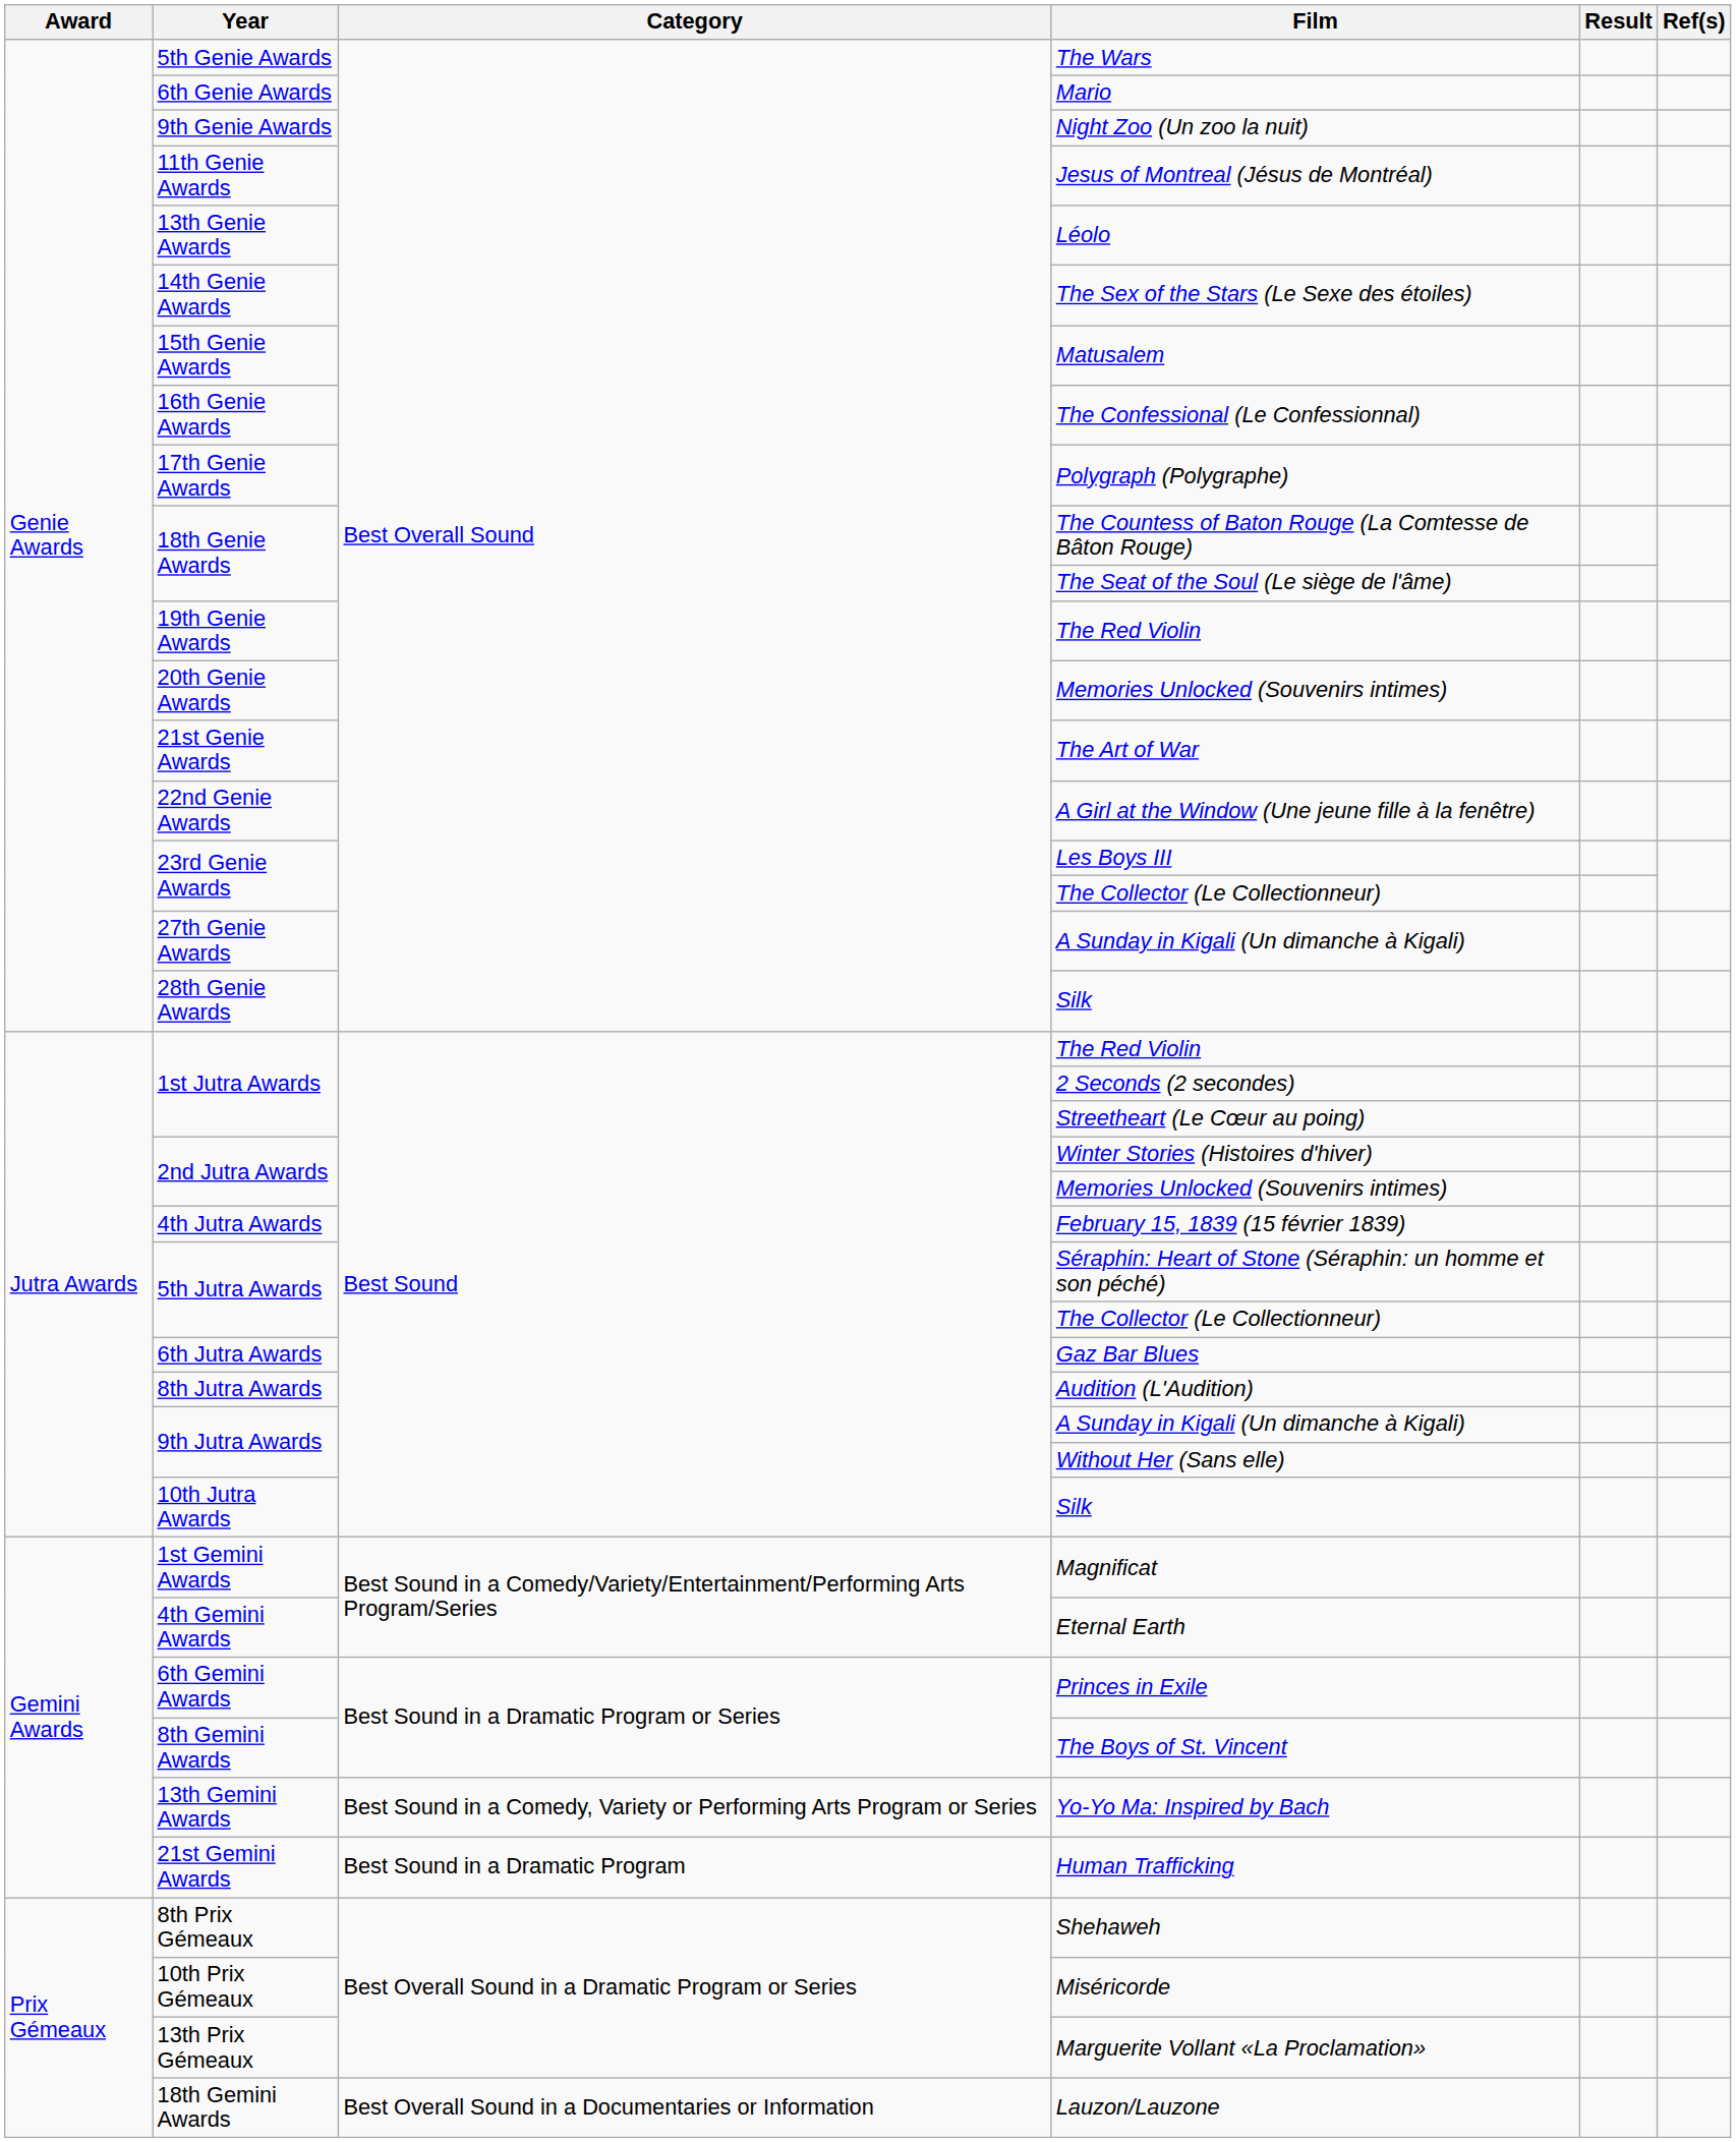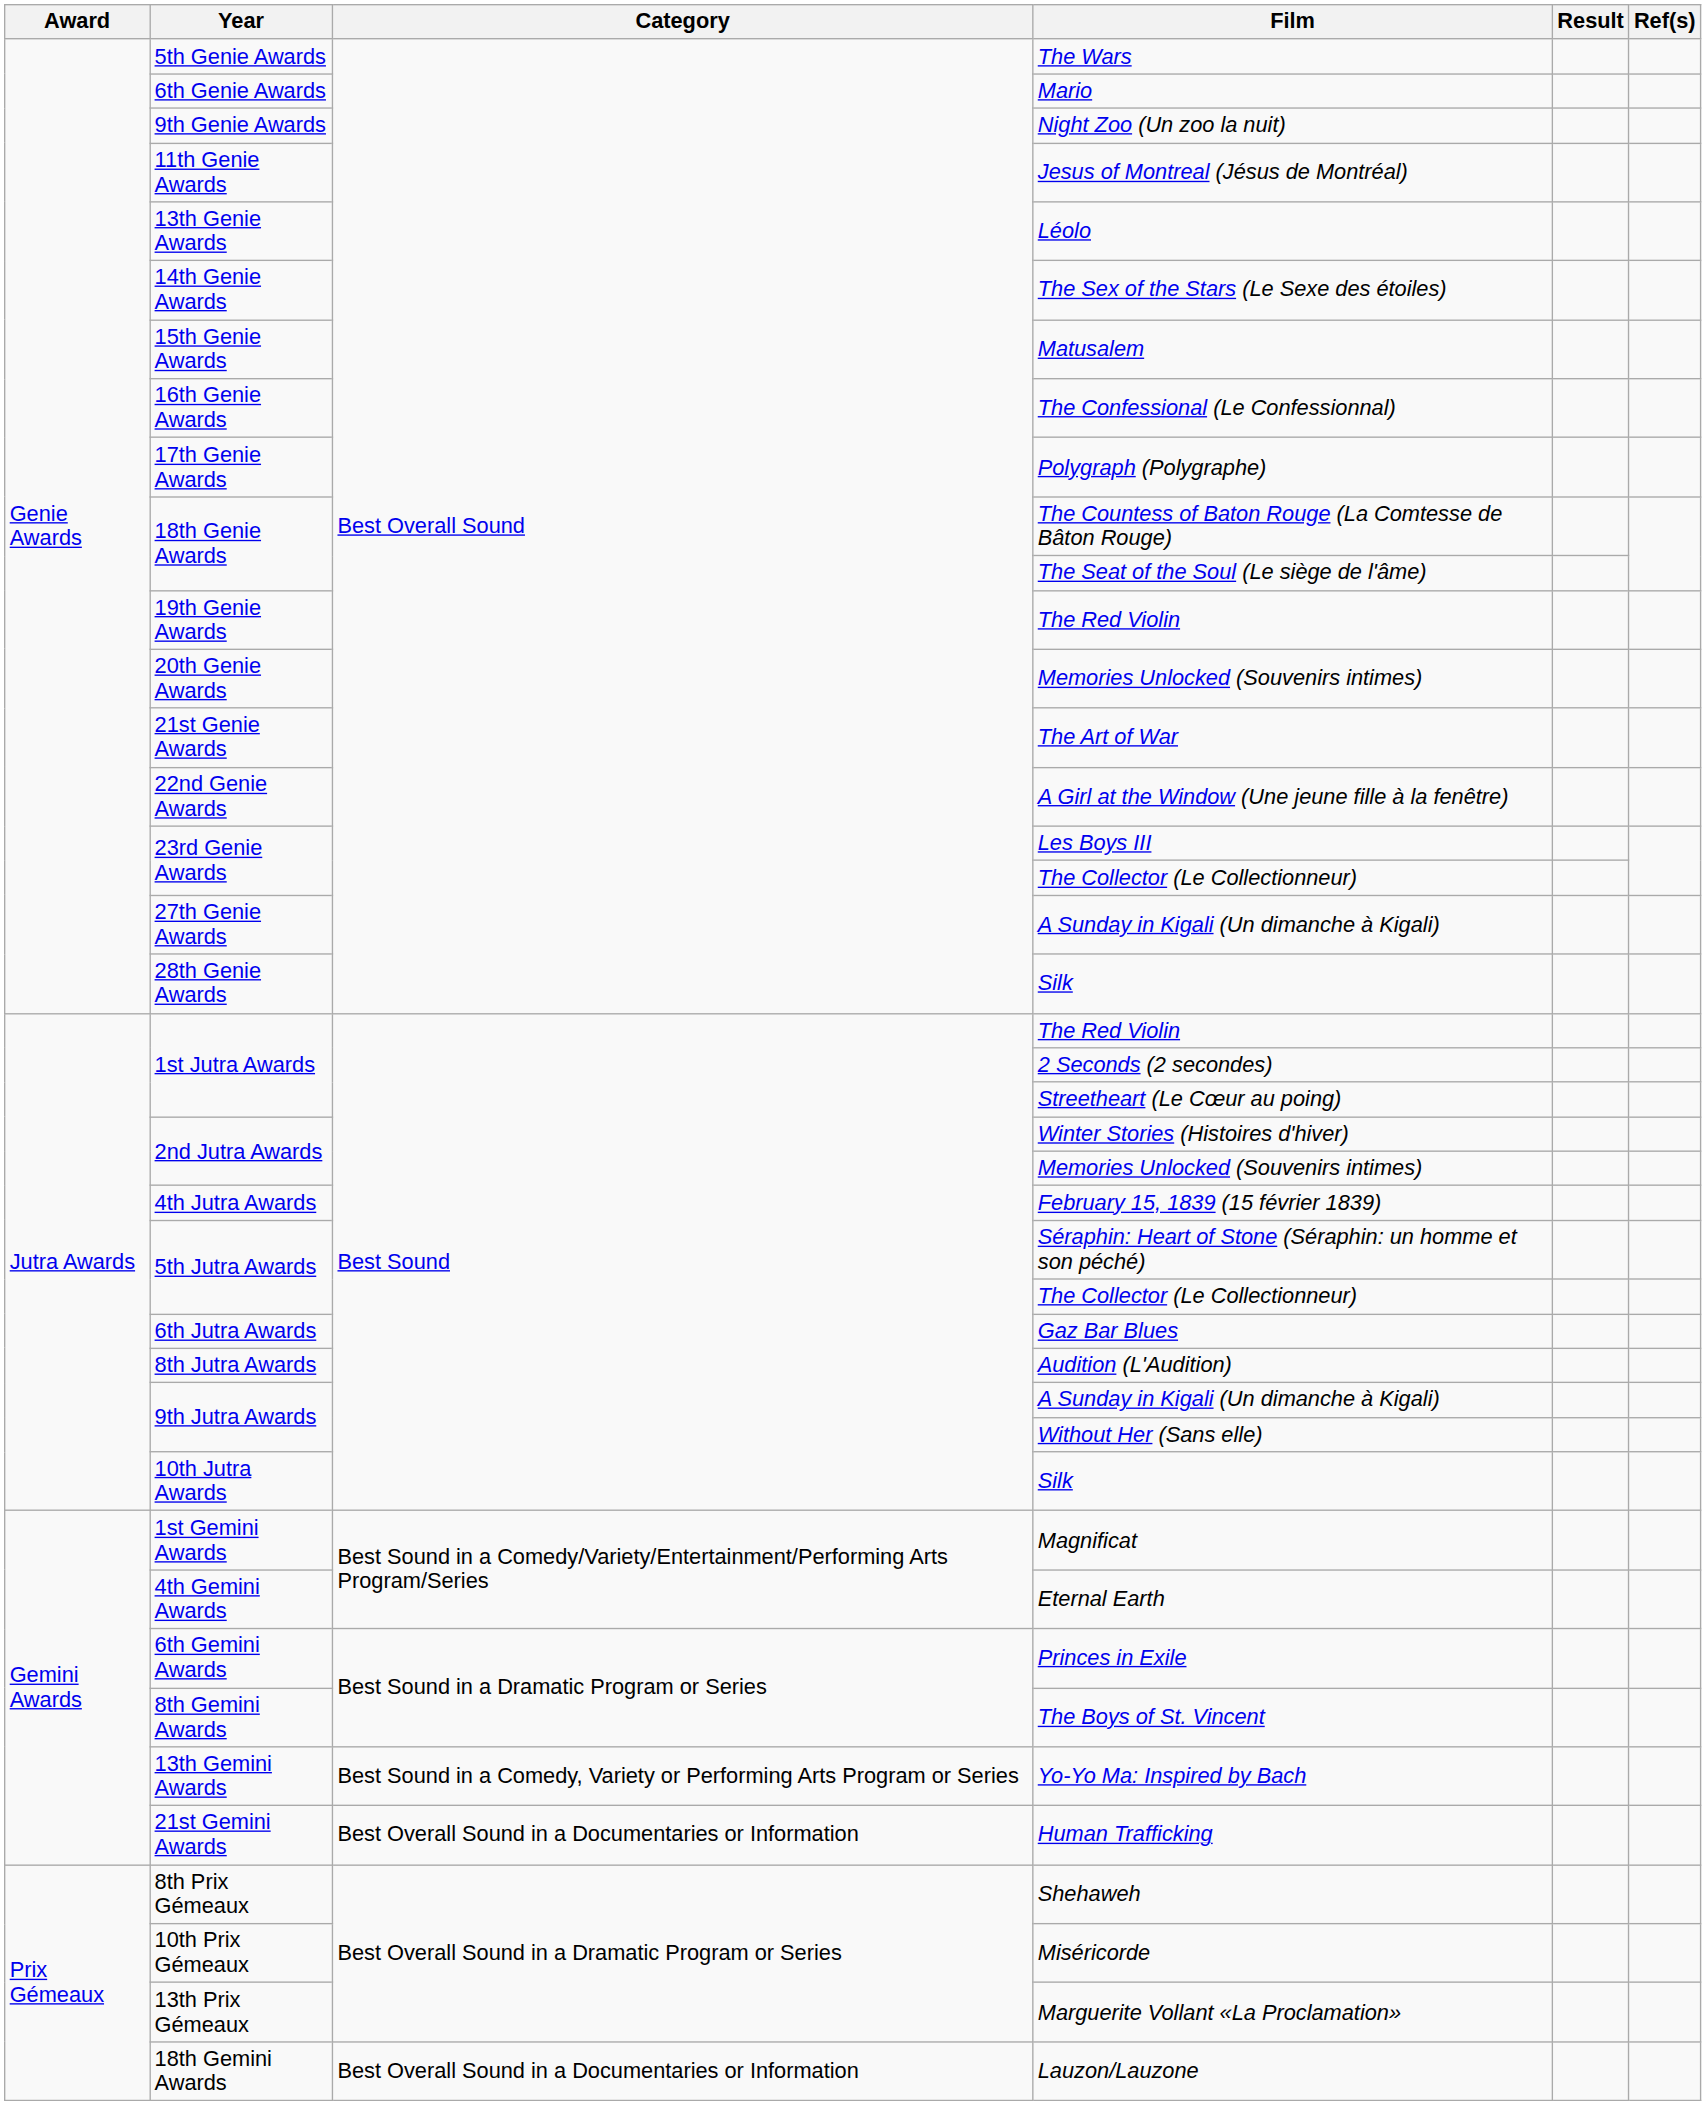Human Trafficking | Category: Best Sound in a Dramatic Program -> Best Overall Sound in a Documentaries or Information
